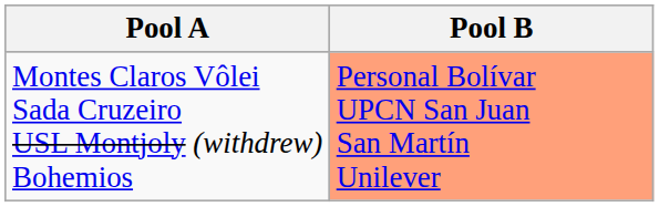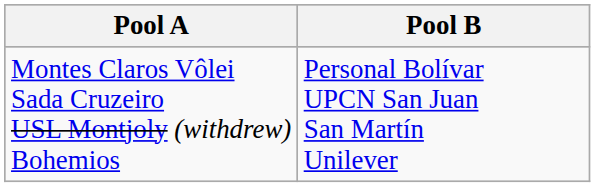row 2 | Pool B: lightsalmon background -> no background
